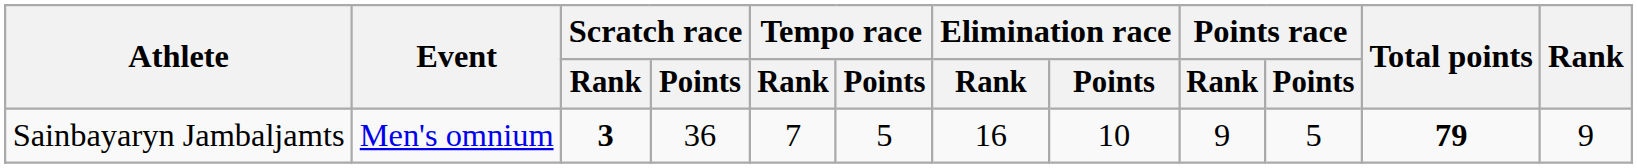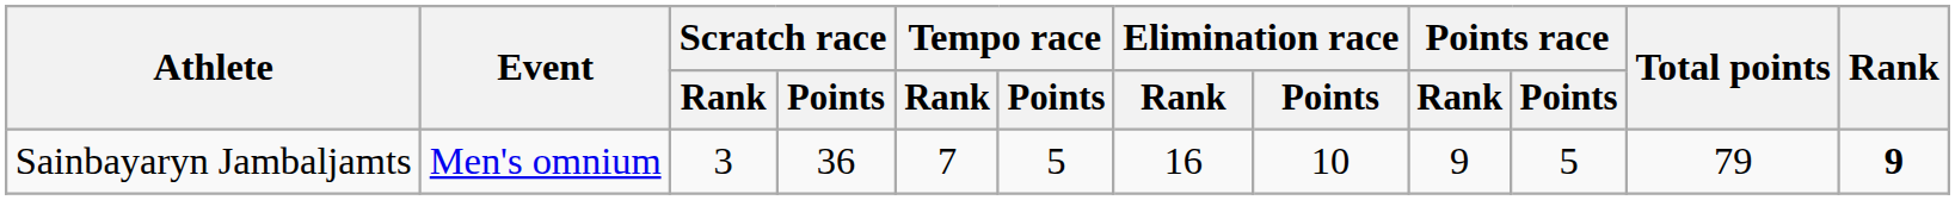Sainbayaryn Jambaljamts | Scratch race / Rank: bold -> normal
Sainbayaryn Jambaljamts | Total points: bold -> normal
Sainbayaryn Jambaljamts | Rank: normal -> bold
